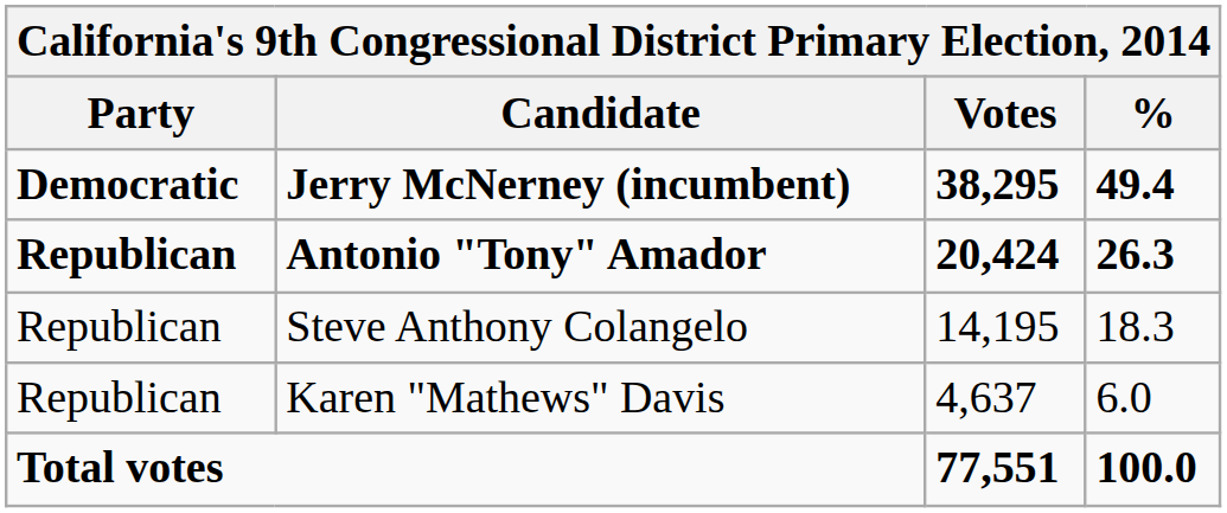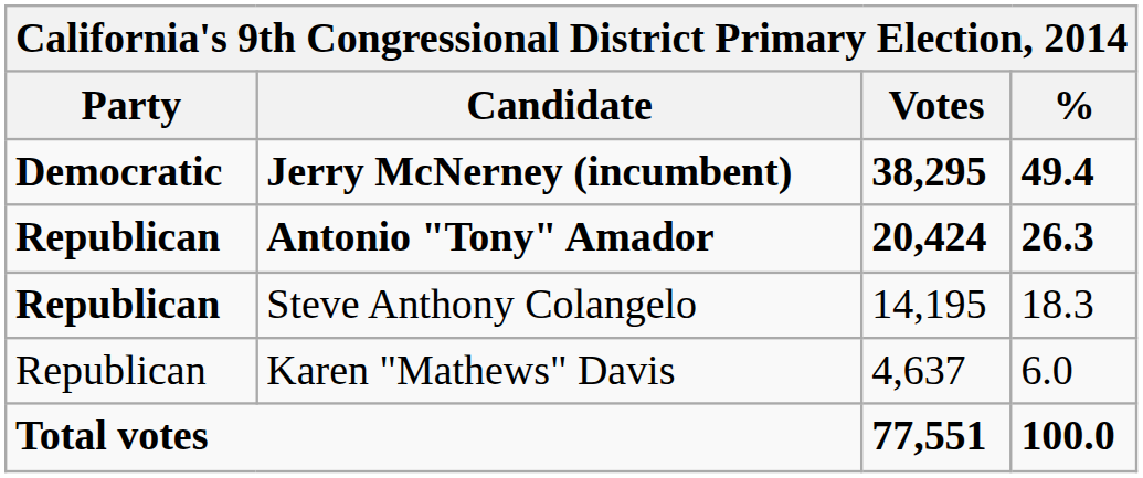Steve Anthony Colangelo | Party: normal -> bold
